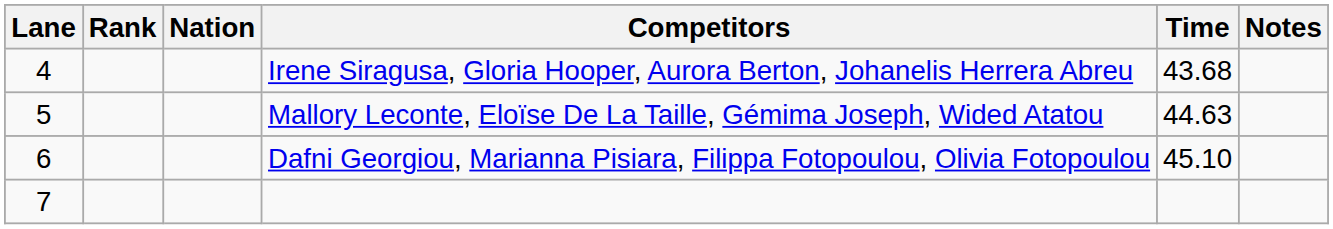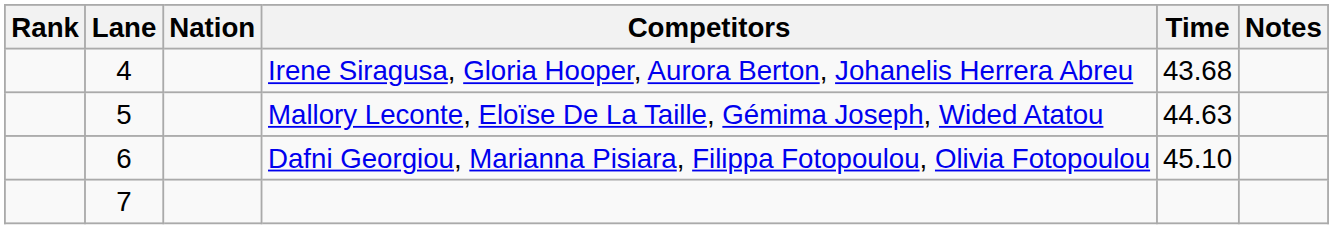columns swapped: Rank <-> Lane
